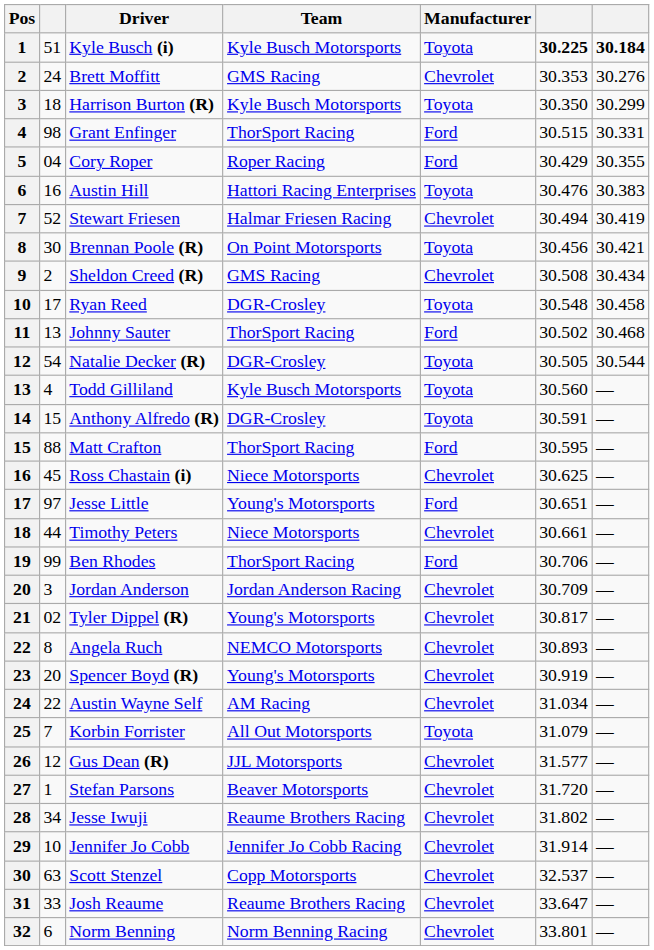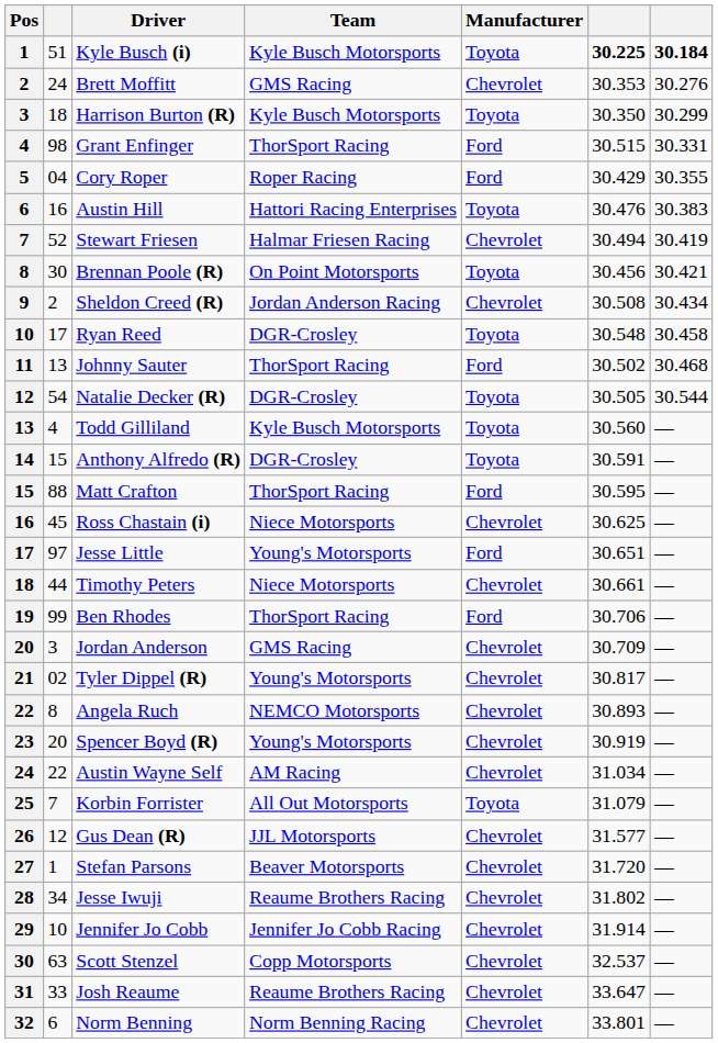Sheldon Creed (R) | Team: GMS Racing -> Jordan Anderson Racing
Jordan Anderson | Team: Jordan Anderson Racing -> GMS Racing
